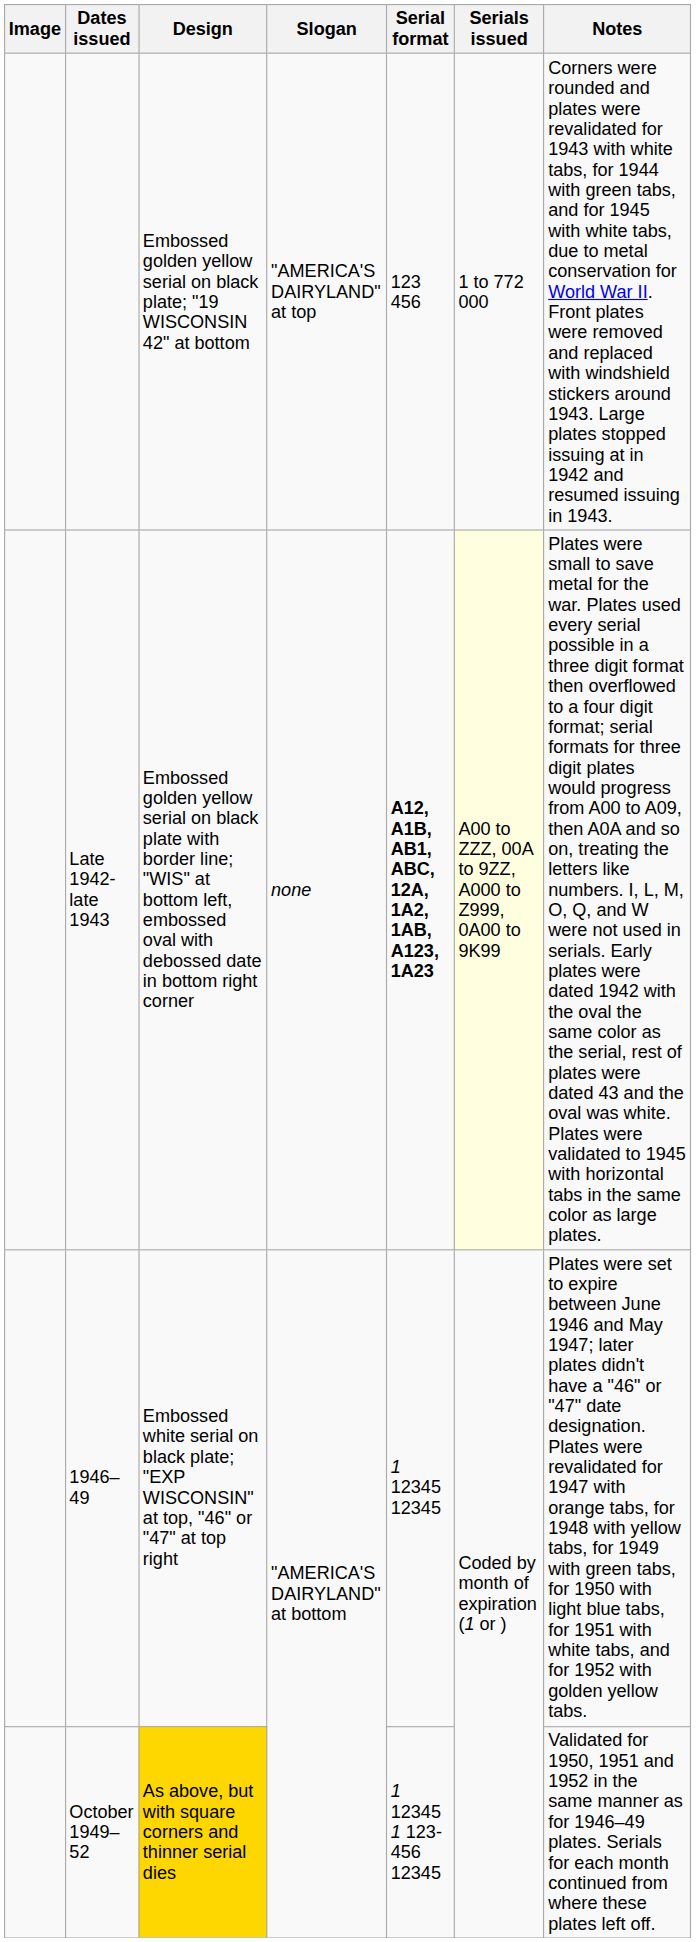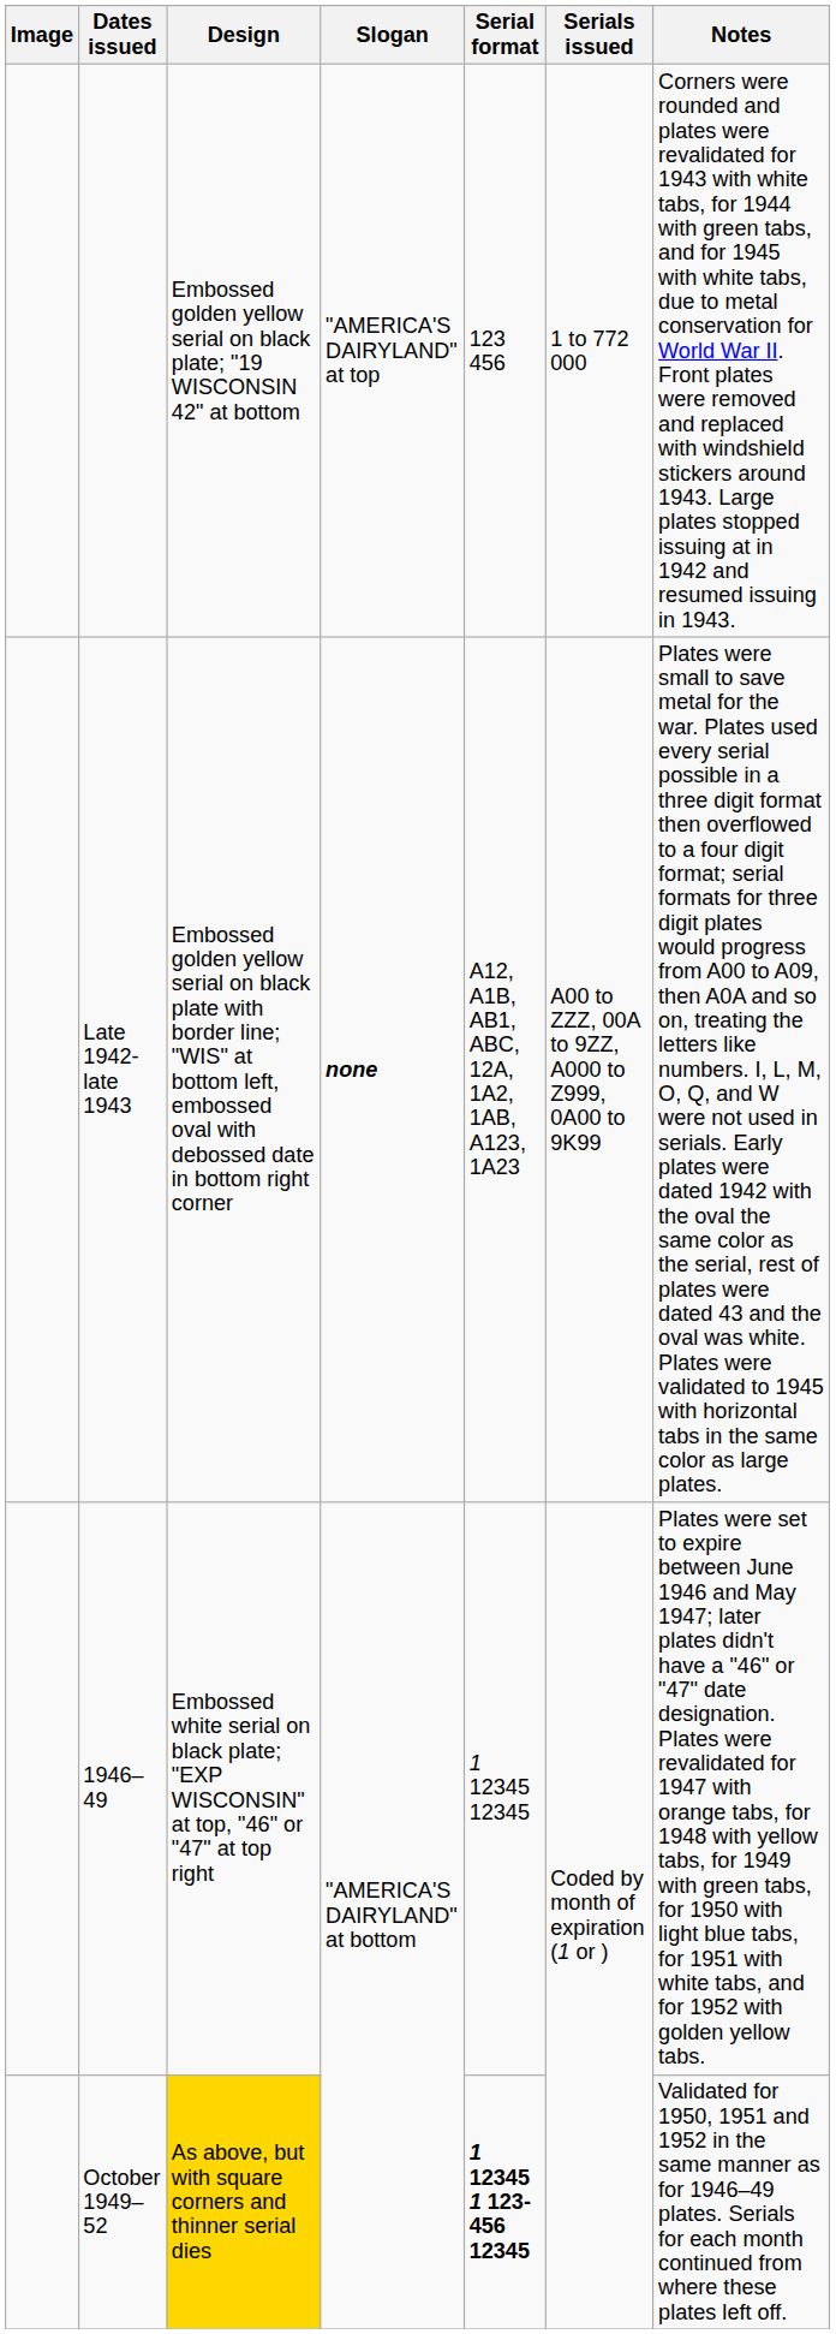Late 1942-late 1943 | Slogan: normal -> bold
Late 1942-late 1943 | Serial format: bold -> normal
Late 1942-late 1943 | Serials issued: lightyellow background -> no background
October 1949–52 | Serial format: normal -> bold
